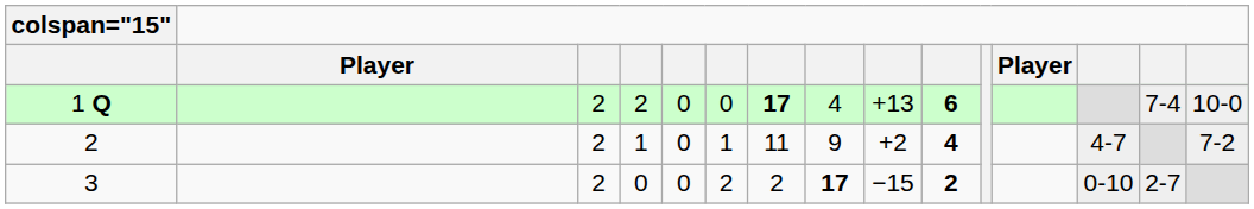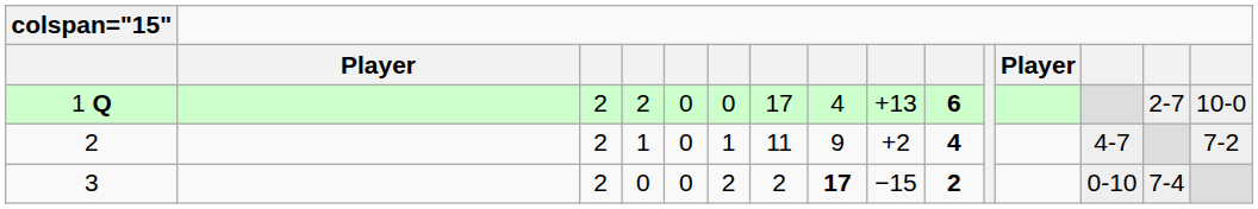1 Q | column 7: bold -> normal
1 Q | column 14: 7-4 -> 2-7
3 | column 14: 2-7 -> 7-4
